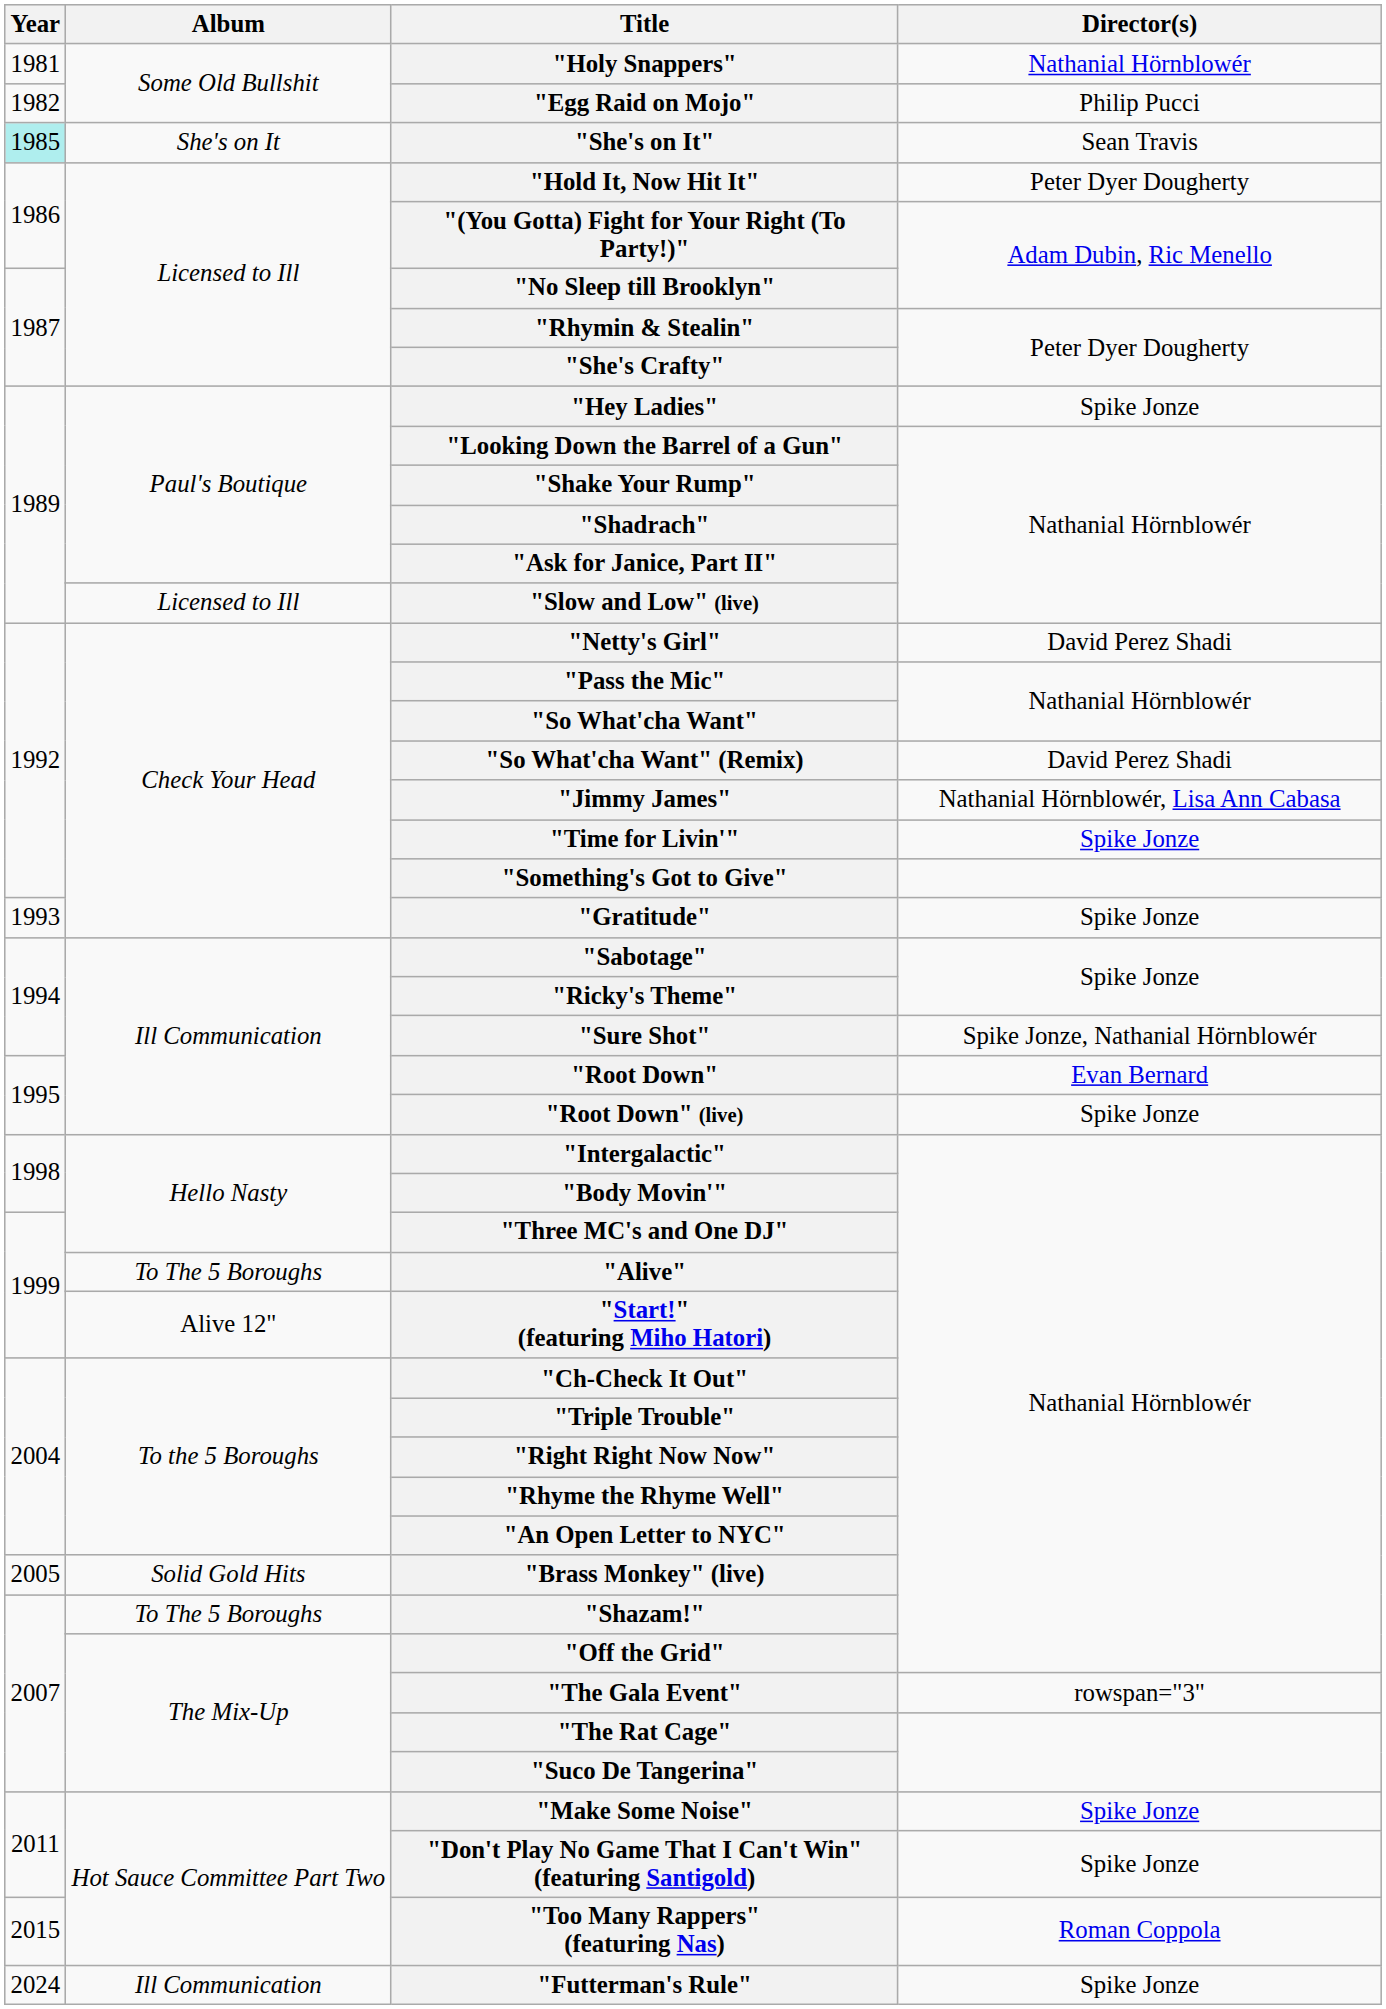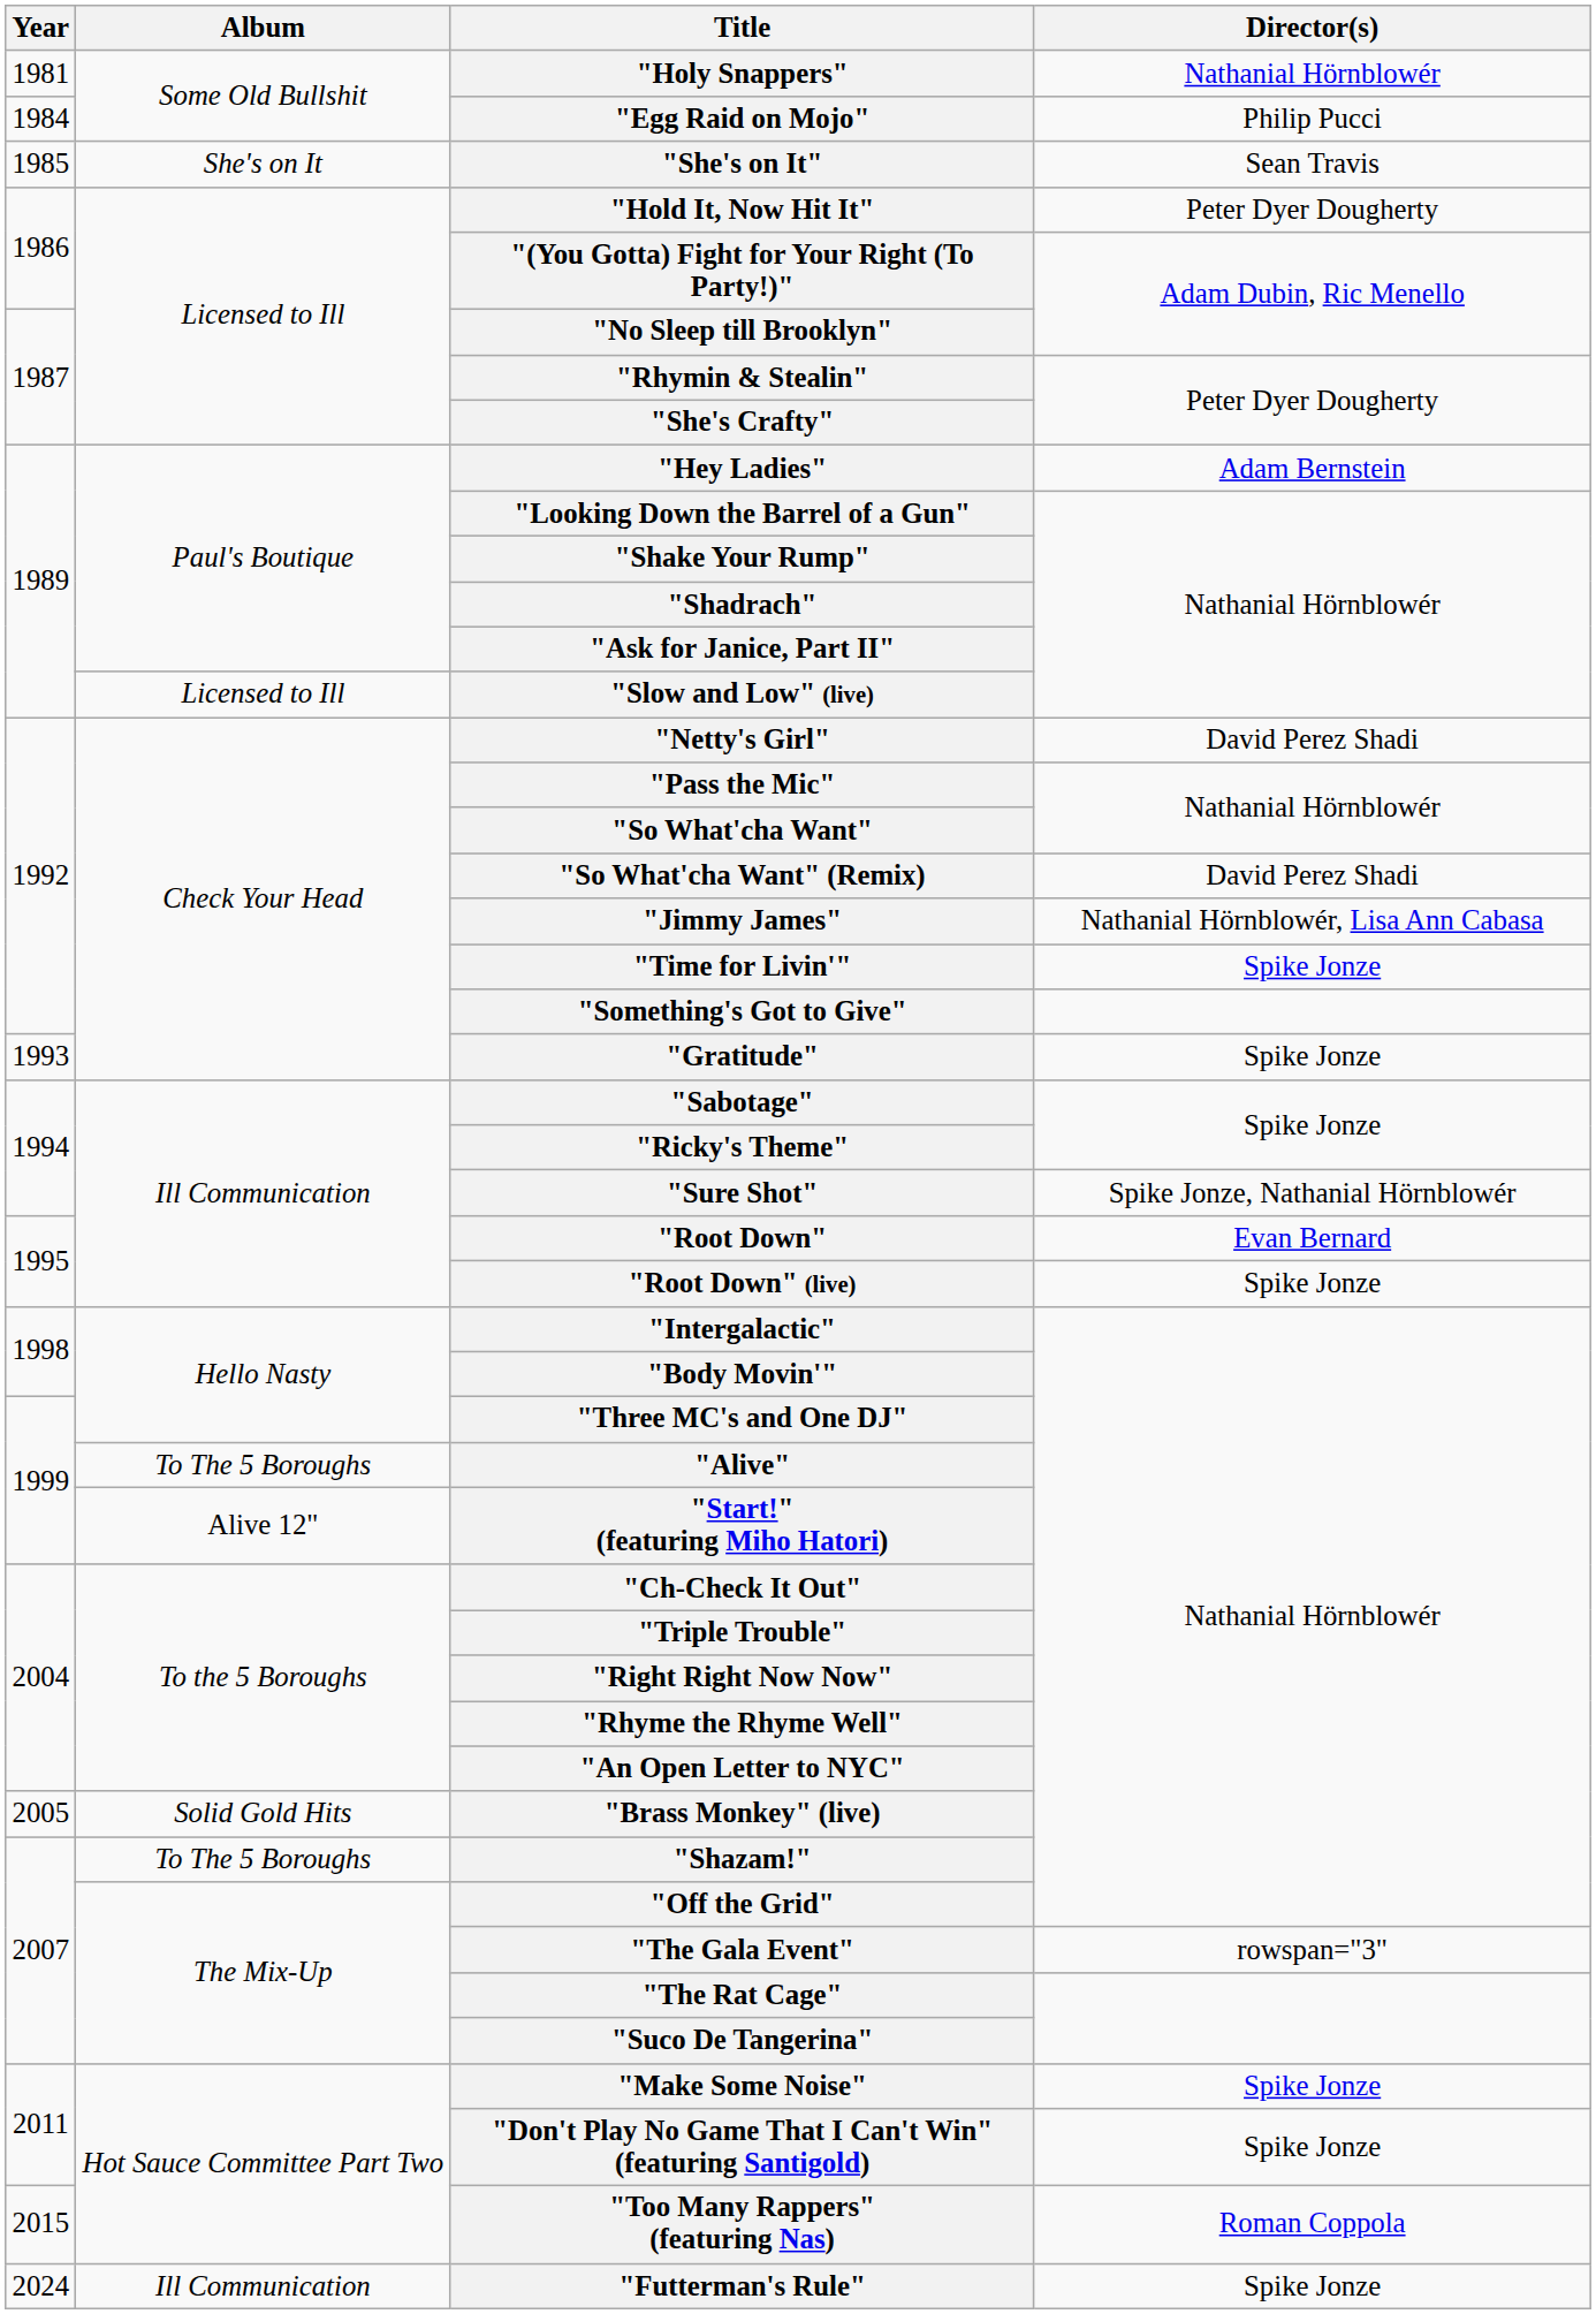"Egg Raid on Mojo" | Year: 1982 -> 1984
"She's on It" | Year: paleturquoise background -> no background
"Hey Ladies" | Director(s): Spike Jonze -> Adam Bernstein
